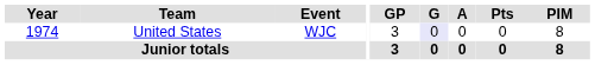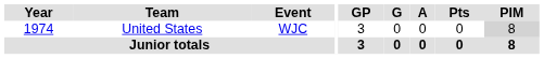United States | G: lavender background -> no background
United States | PIM: no background -> lightgrey background
